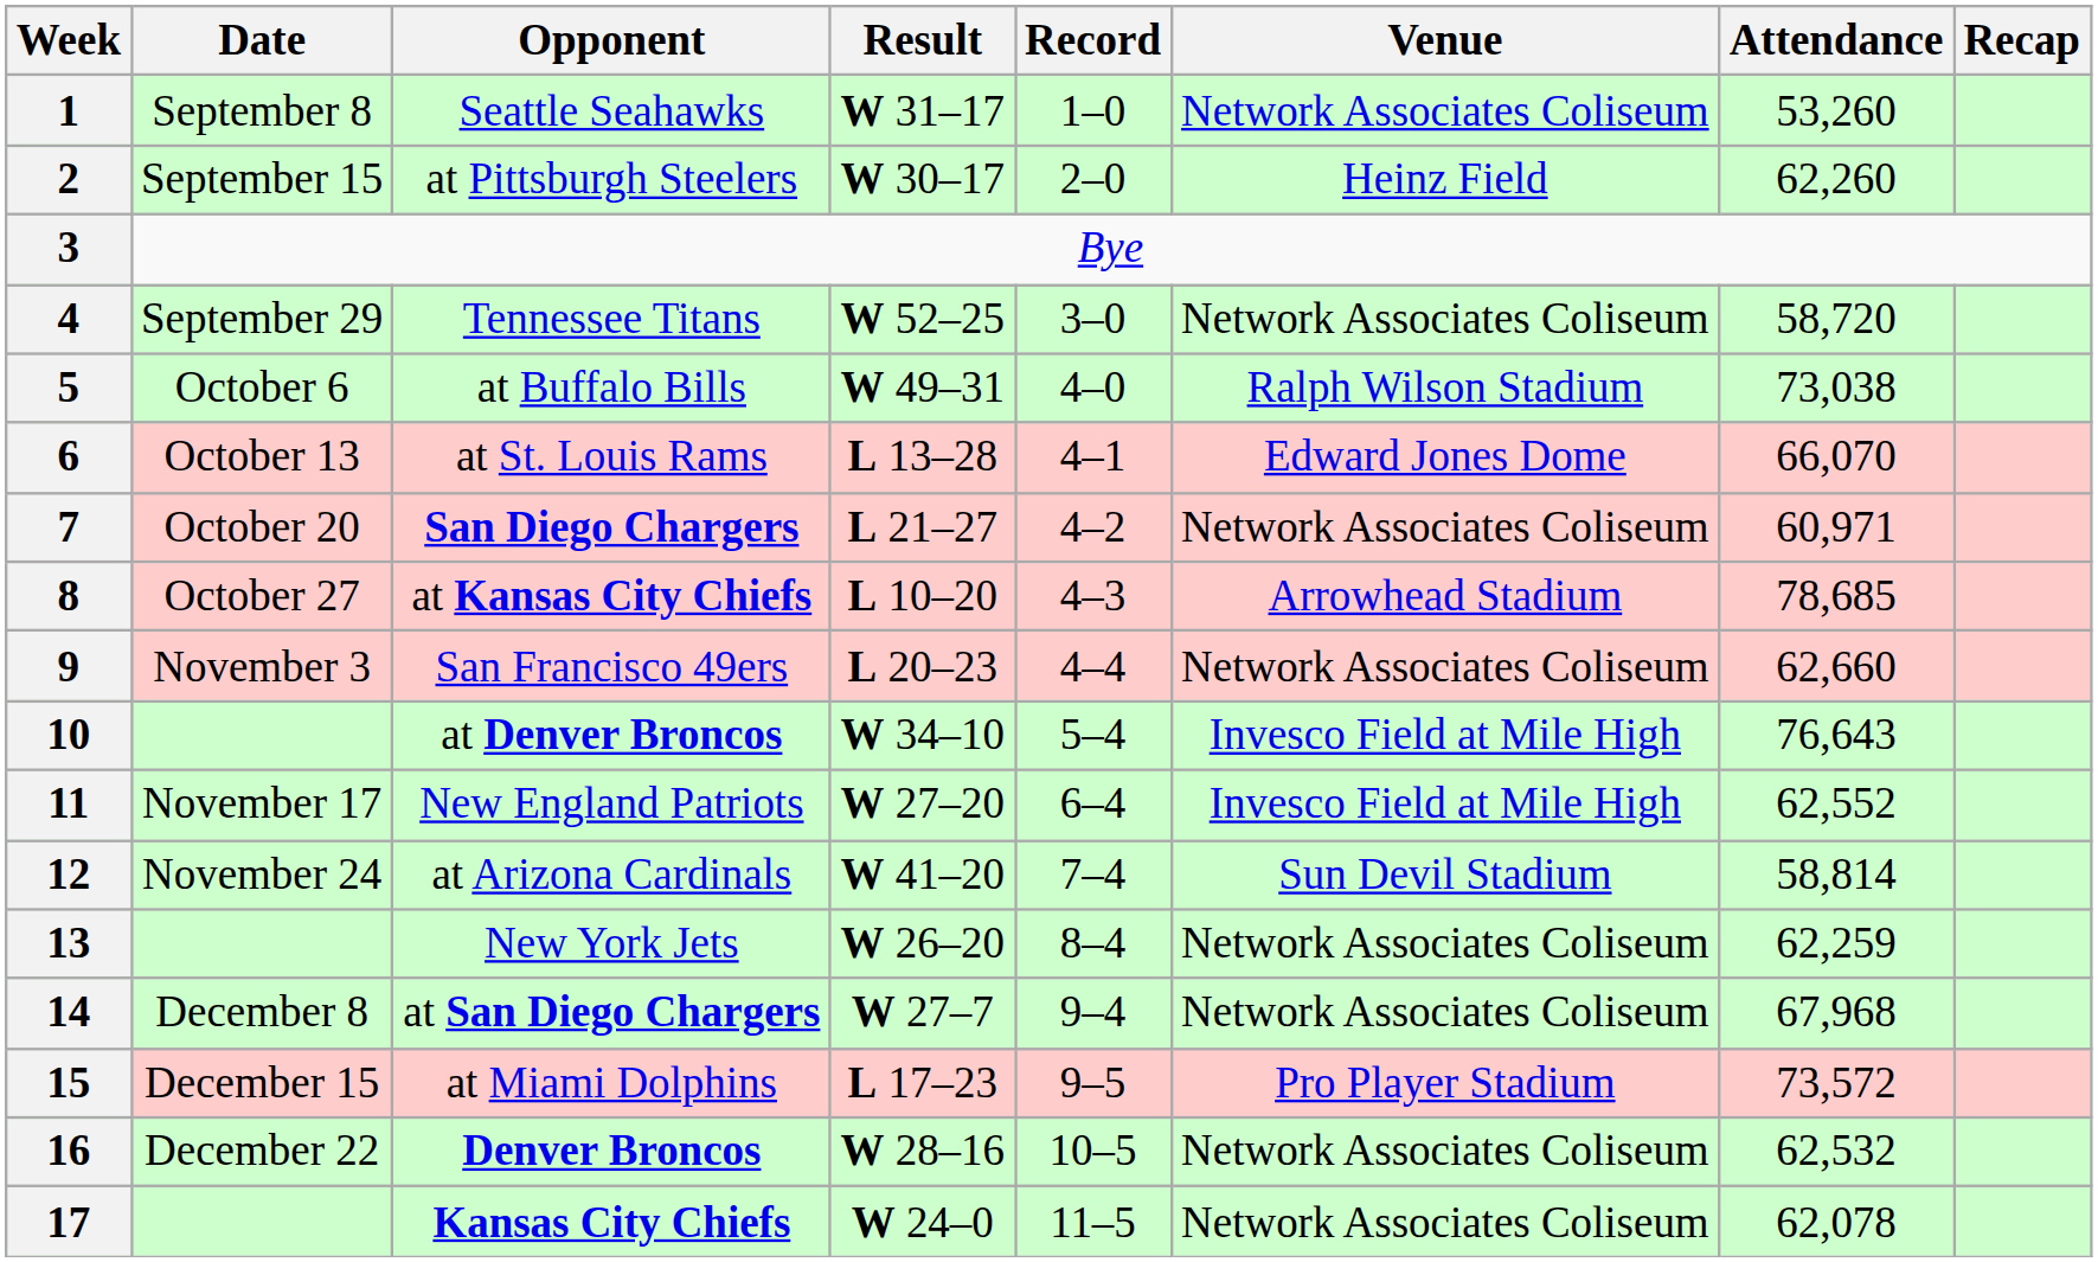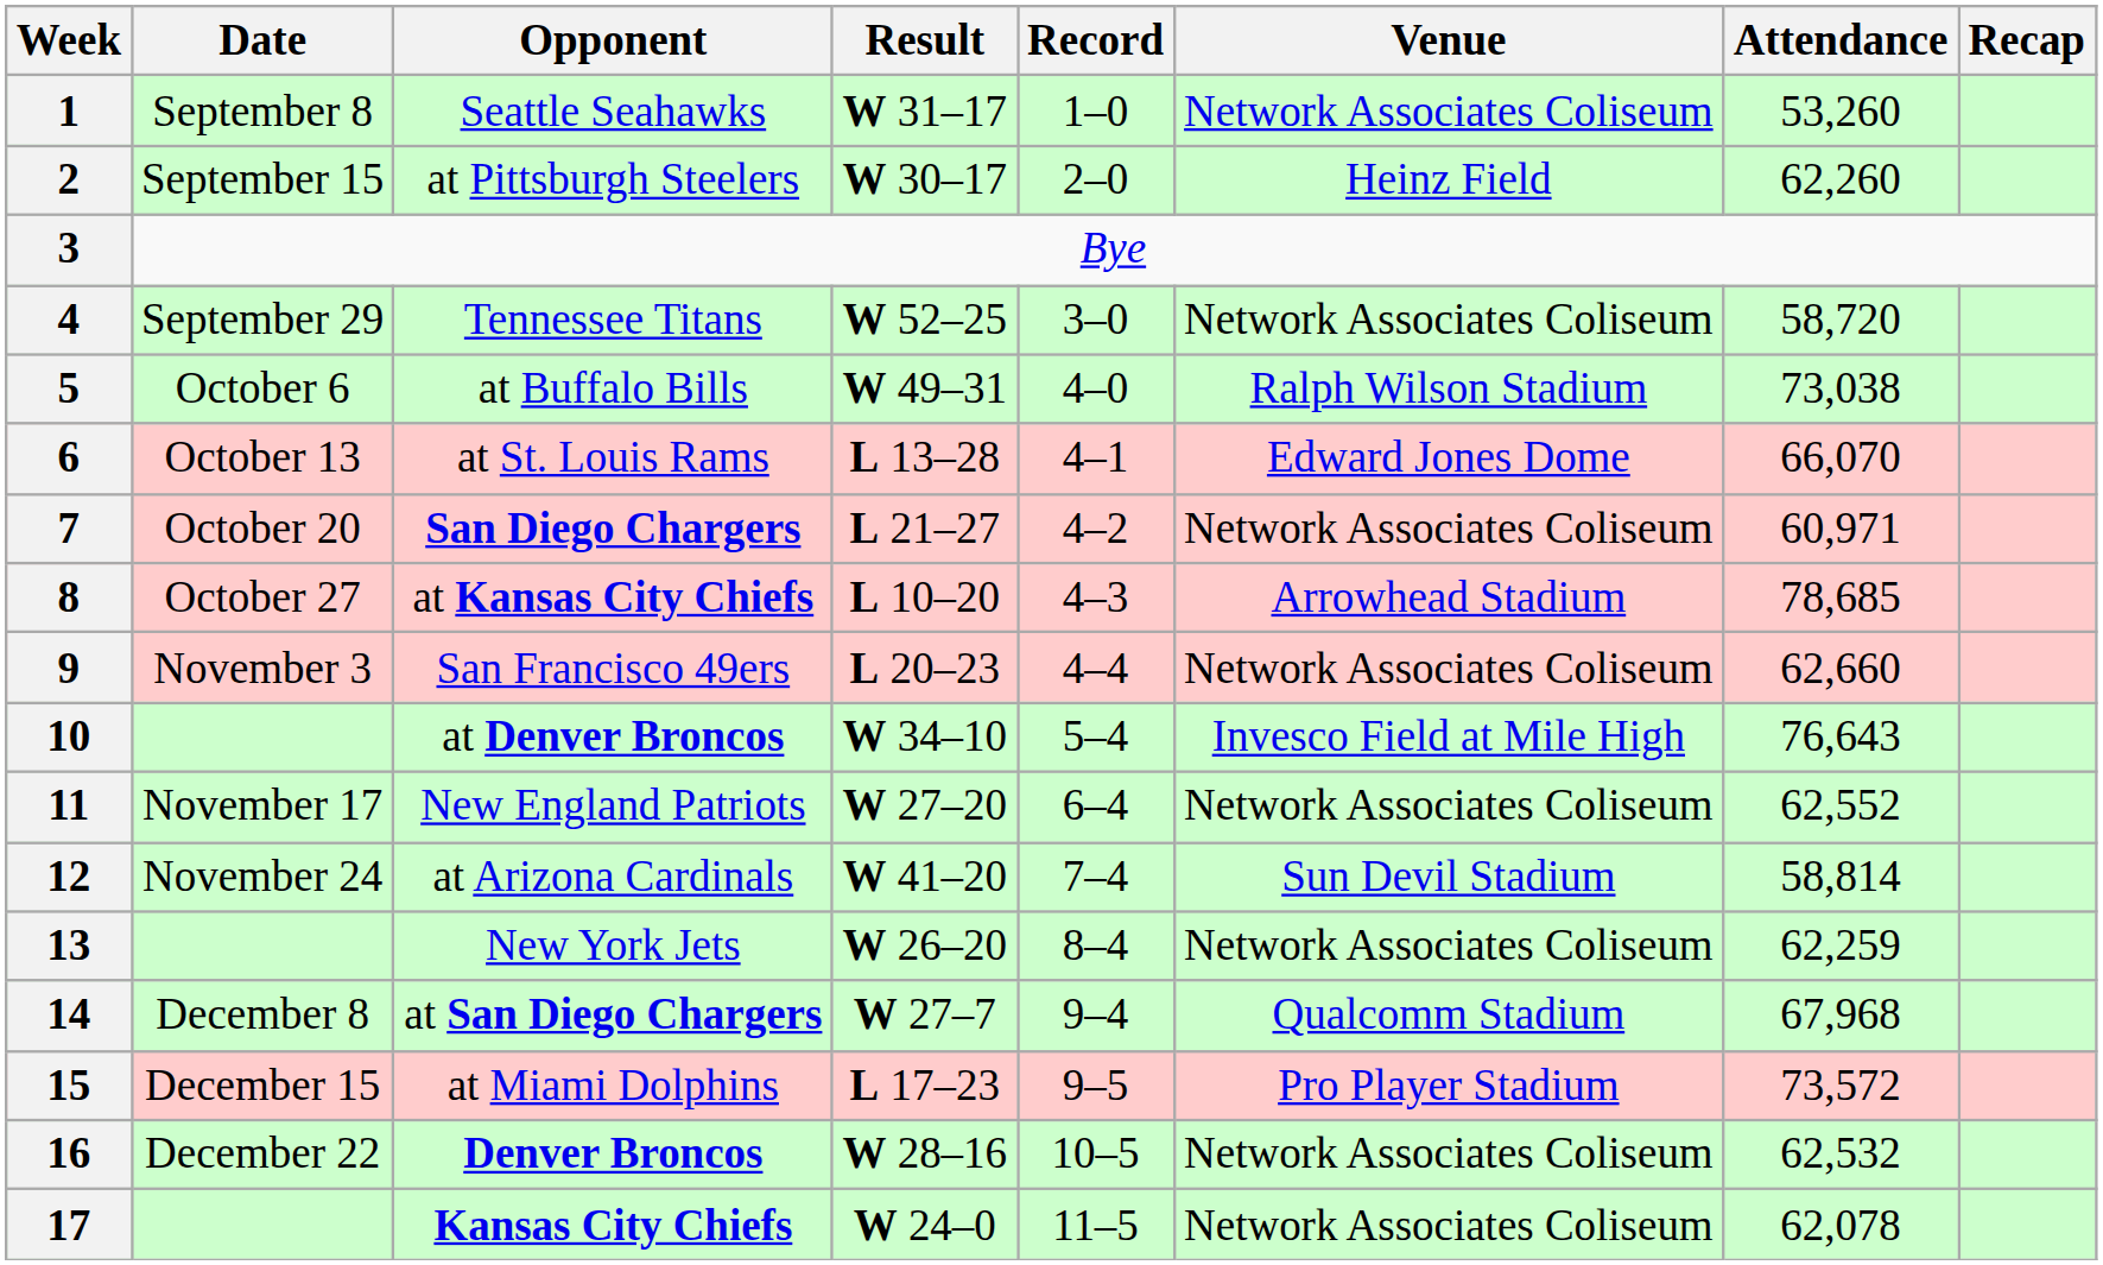11 | Venue: Invesco Field at Mile High -> Network Associates Coliseum
14 | Venue: Network Associates Coliseum -> Qualcomm Stadium
